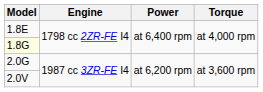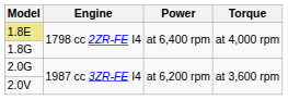1.8E | Model: no background -> khaki background
1.8G | Model: lightyellow background -> no background
